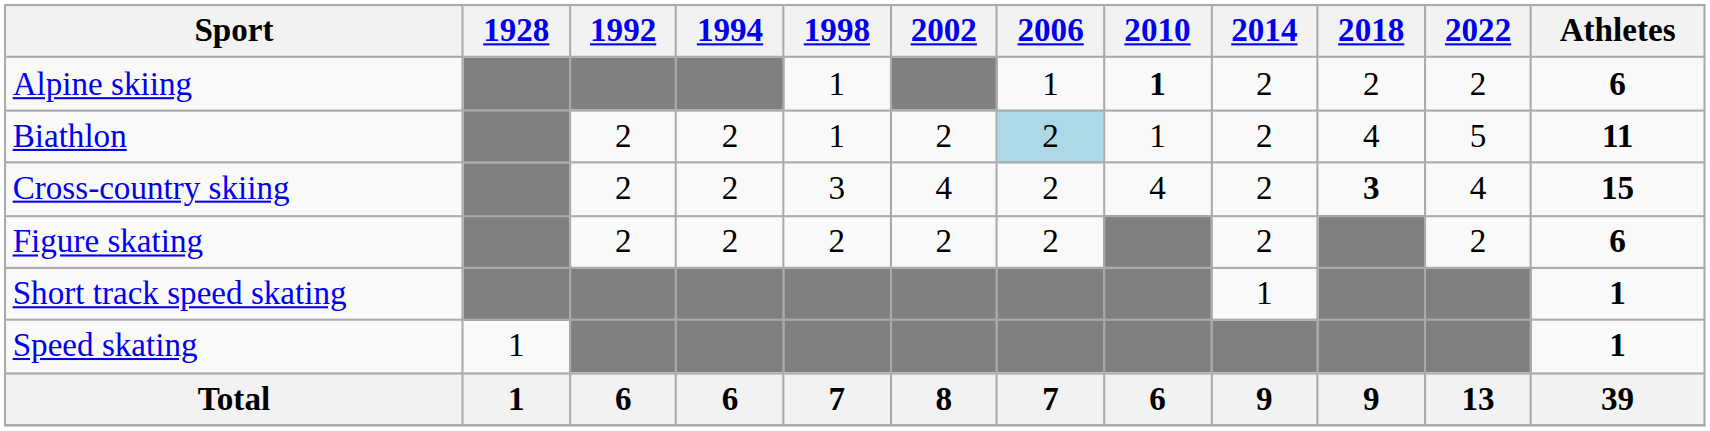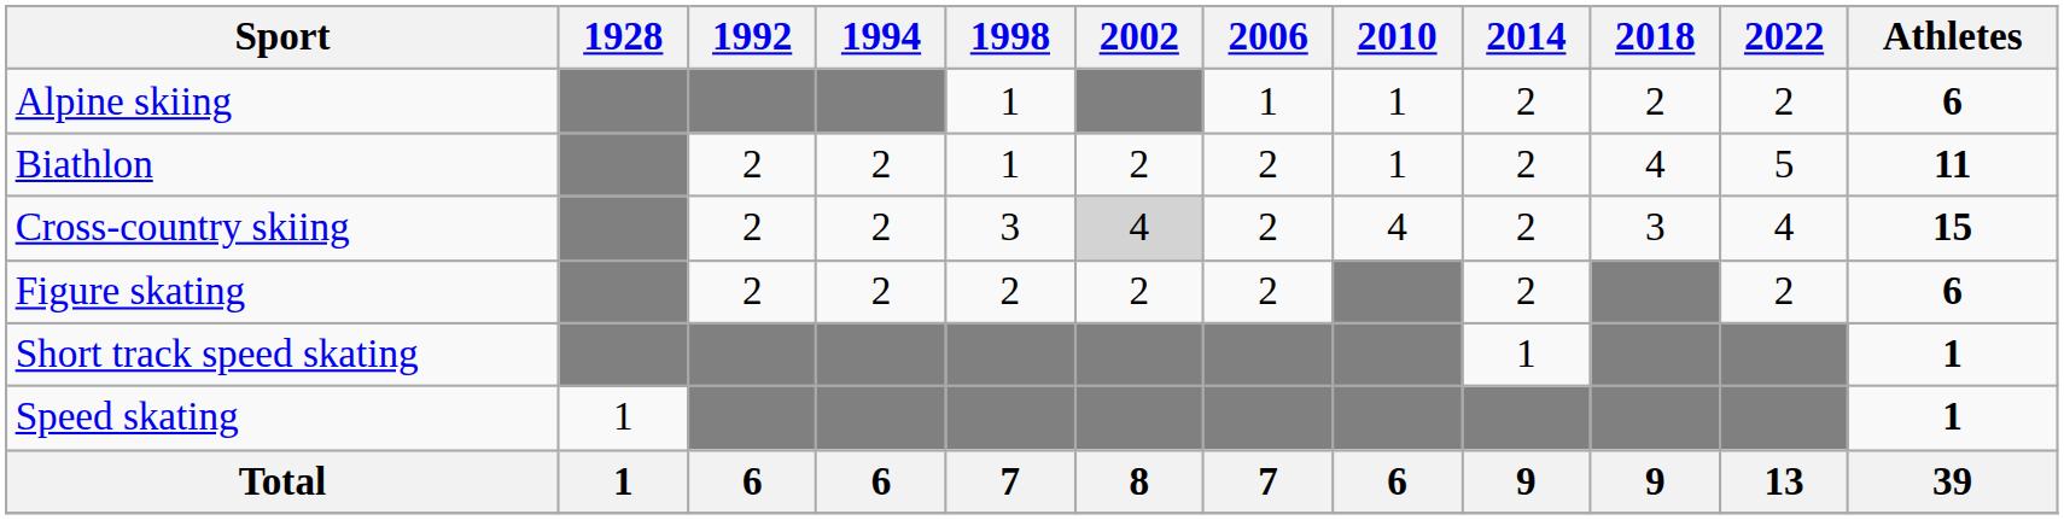Alpine skiing | 2010: bold -> normal
Biathlon | 2006: lightblue background -> no background
Cross-country skiing | 2002: no background -> lightgrey background
Cross-country skiing | 2018: bold -> normal
